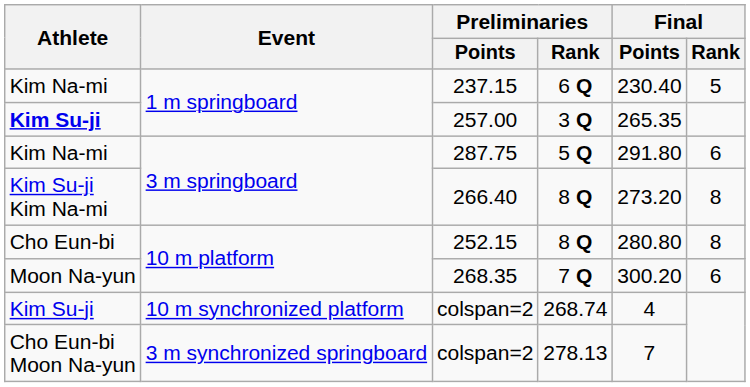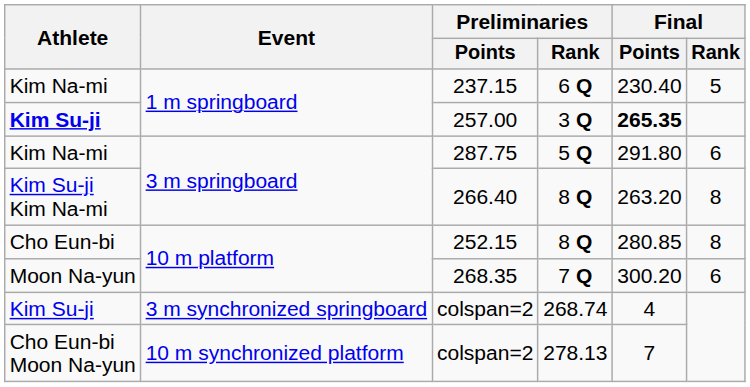257.00 | Final / Points: normal -> bold
266.40 | Final / Points: 273.20 -> 263.20
252.15 | Final / Points: 280.80 -> 280.85
colspan=2 / 268.74 | Event: 10 m synchronized platform -> 3 m synchronized springboard
colspan=2 / 278.13 | Event: 3 m synchronized springboard -> 10 m synchronized platform
